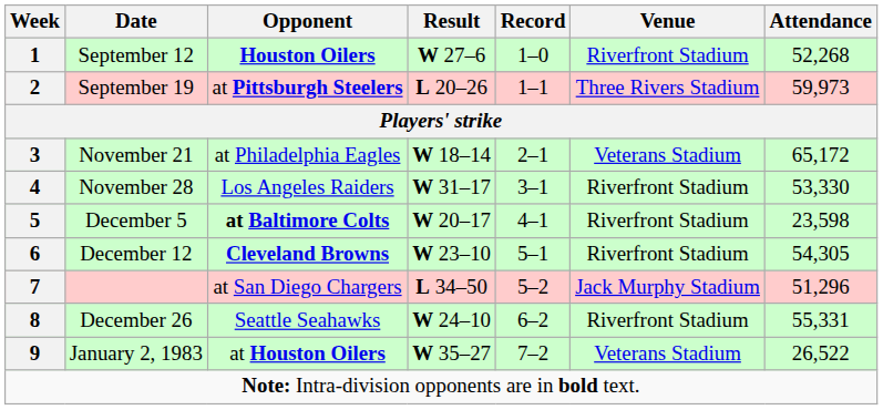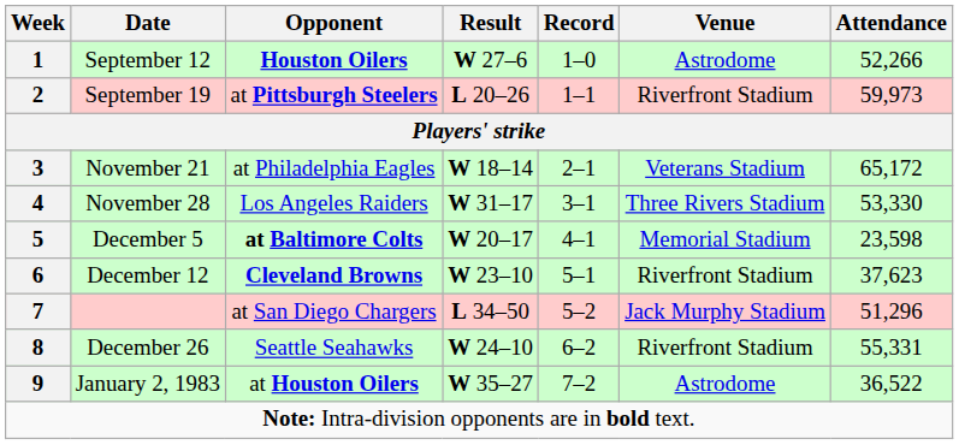1 | Venue: Riverfront Stadium -> Astrodome
1 | Attendance: 52,268 -> 52,266
2 | Venue: Three Rivers Stadium -> Riverfront Stadium
4 | Venue: Riverfront Stadium -> Three Rivers Stadium
5 | Venue: Riverfront Stadium -> Memorial Stadium
6 | Attendance: 54,305 -> 37,623
9 | Venue: Veterans Stadium -> Astrodome
9 | Attendance: 26,522 -> 36,522
